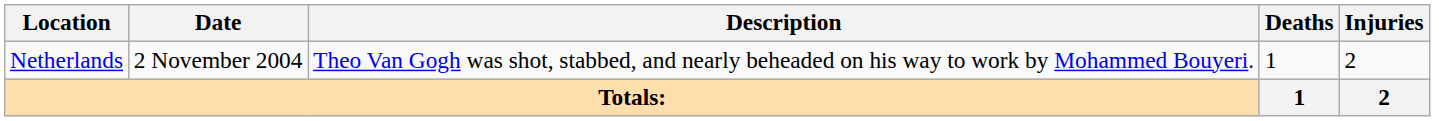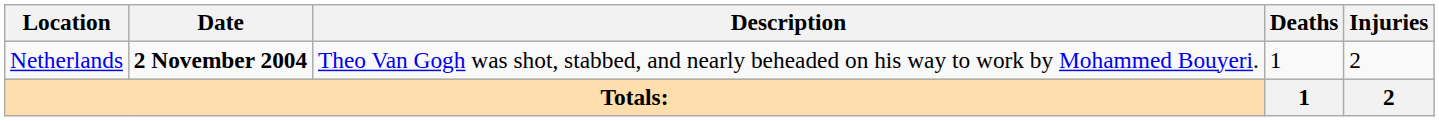Netherlands | Date: normal -> bold
